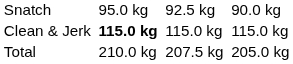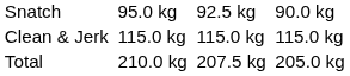Clean & Jerk | column 2: bold -> normal
